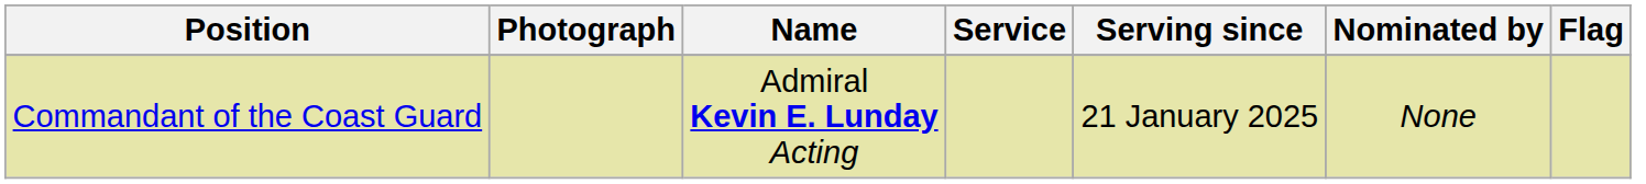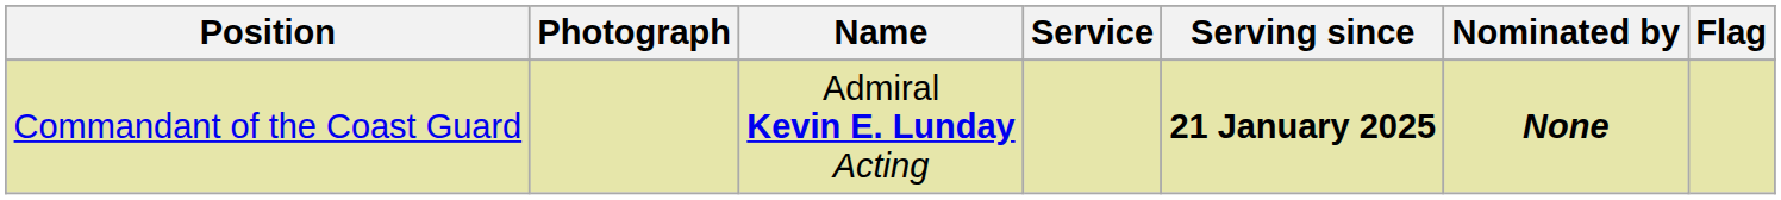Commandant of the Coast Guard | Serving since: normal -> bold
Commandant of the Coast Guard | Nominated by: normal -> bold
